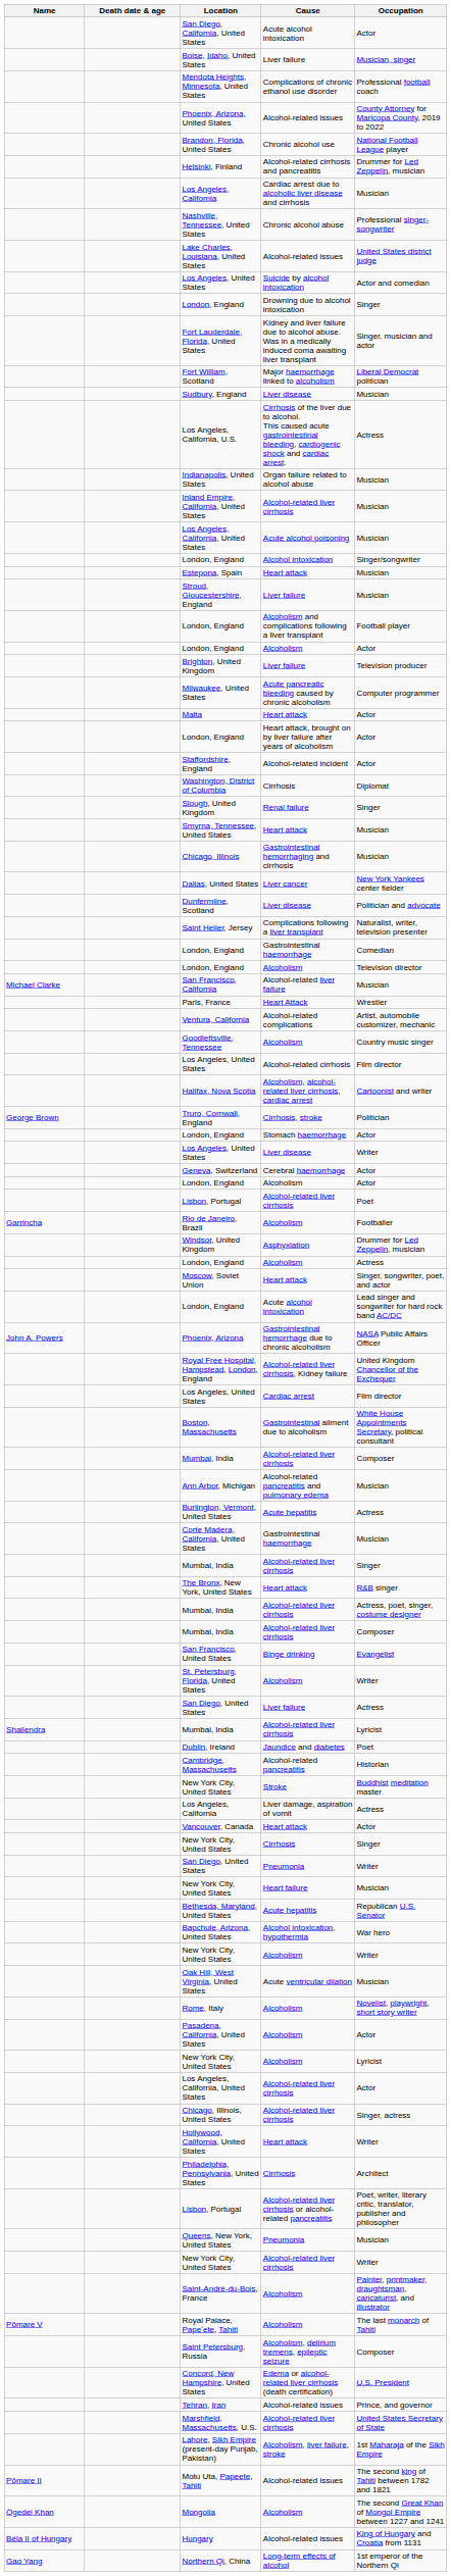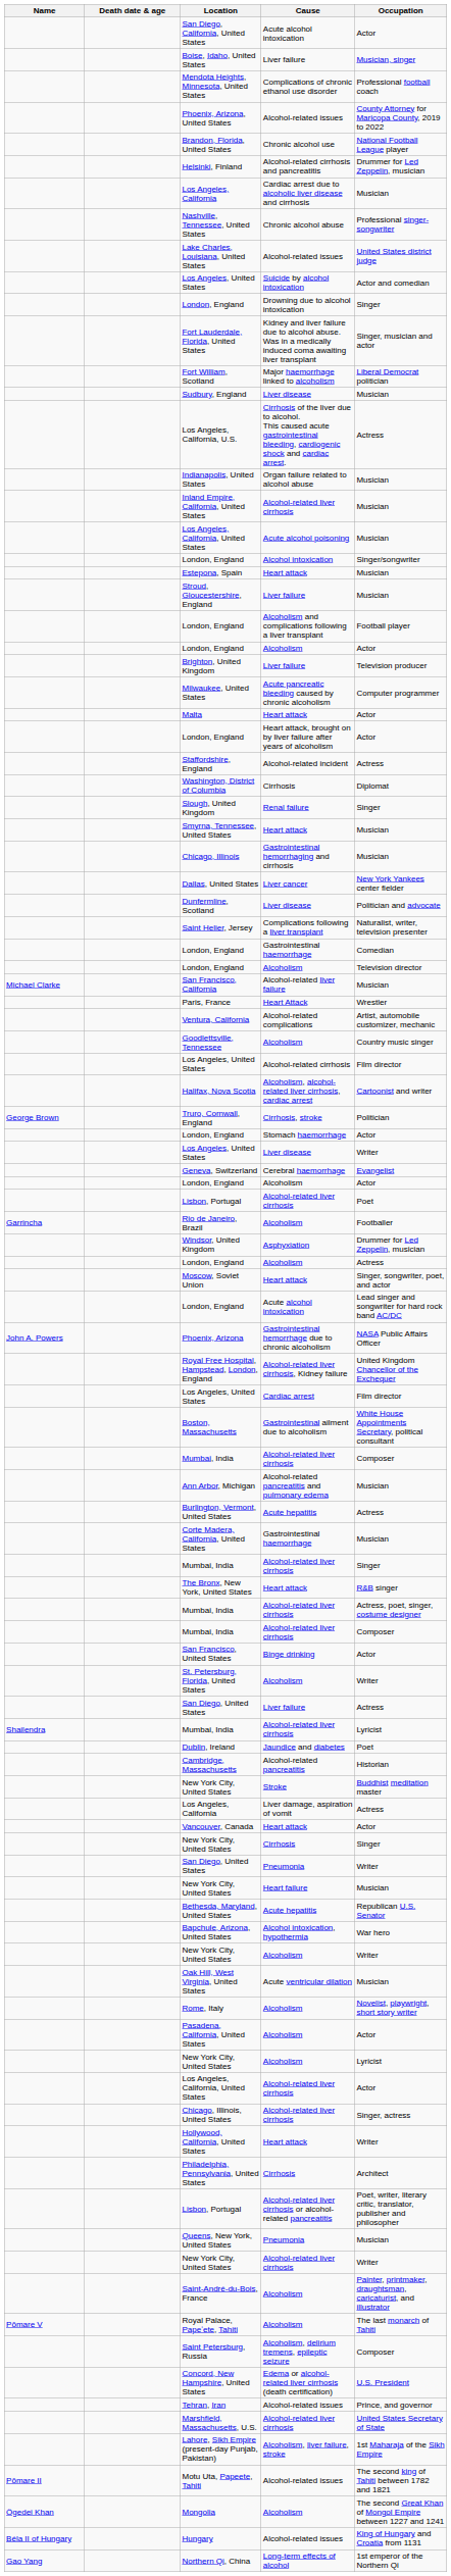Staffordshire, England | Occupation: Actor -> Actress
Geneva, Switzerland | Occupation: Actor -> Evangelist
San Francisco, United States | Occupation: Evangelist -> Actor
